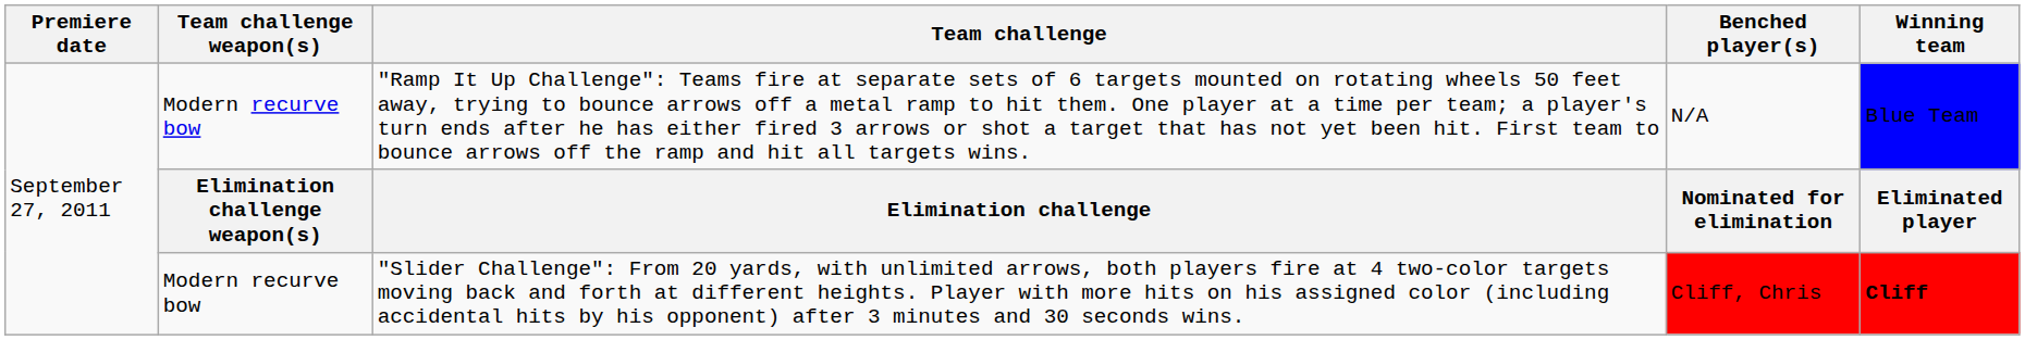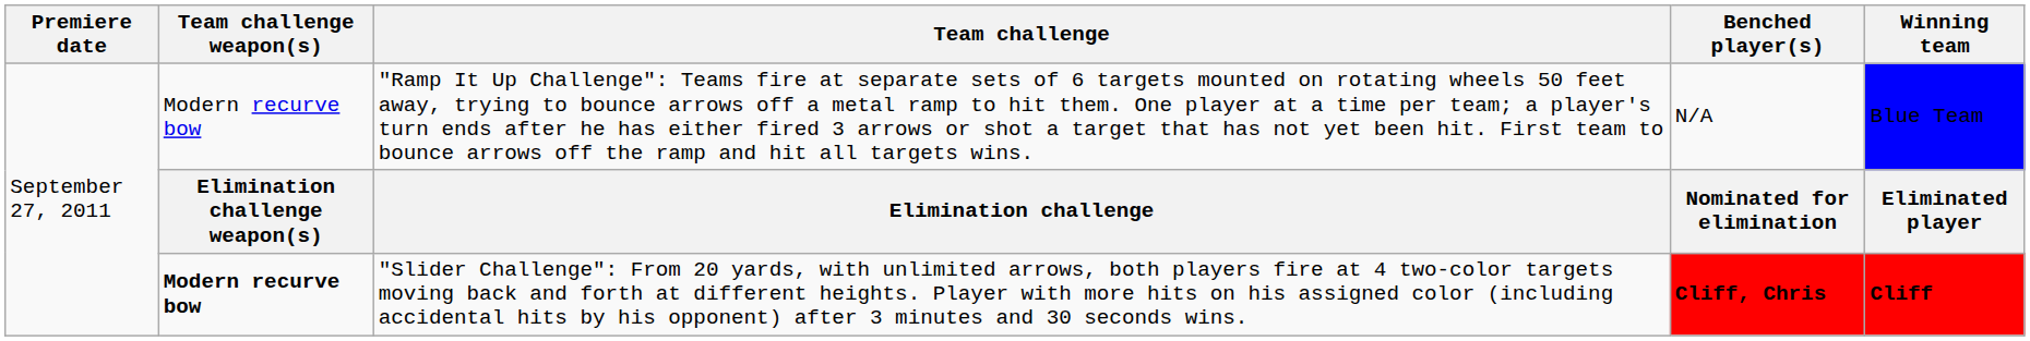row 4 | Team challenge weapon(s): normal -> bold
row 4 | Benched player(s): normal -> bold
